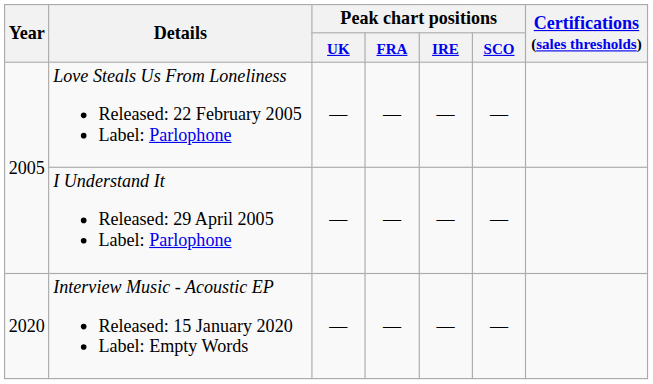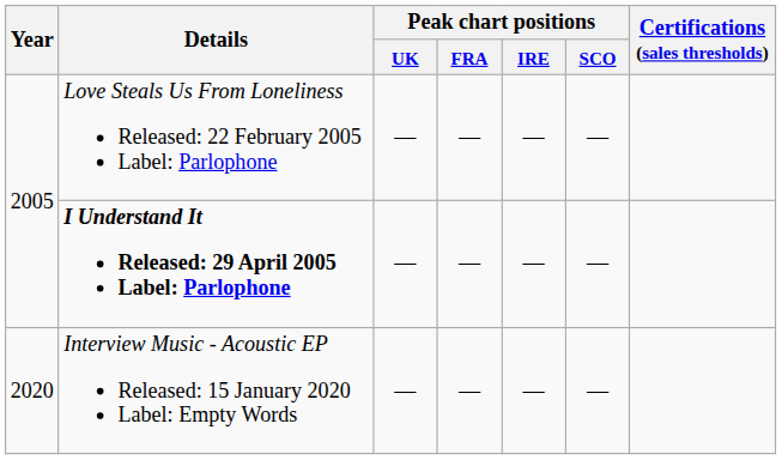I Understand It Released: 29 April 2005 Label: Parlophone | Details: normal -> bold
